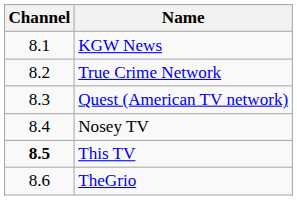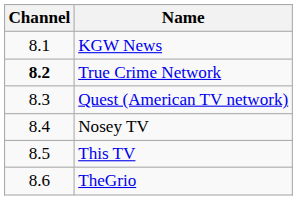True Crime Network | Channel: normal -> bold
This TV | Channel: bold -> normal
